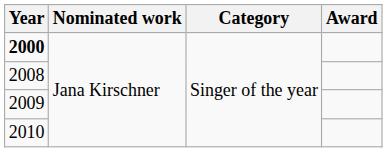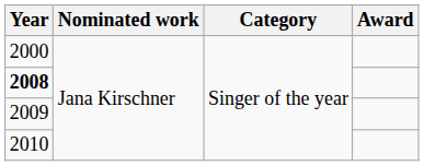2000 | Year: bold -> normal
2008 | Year: normal -> bold
